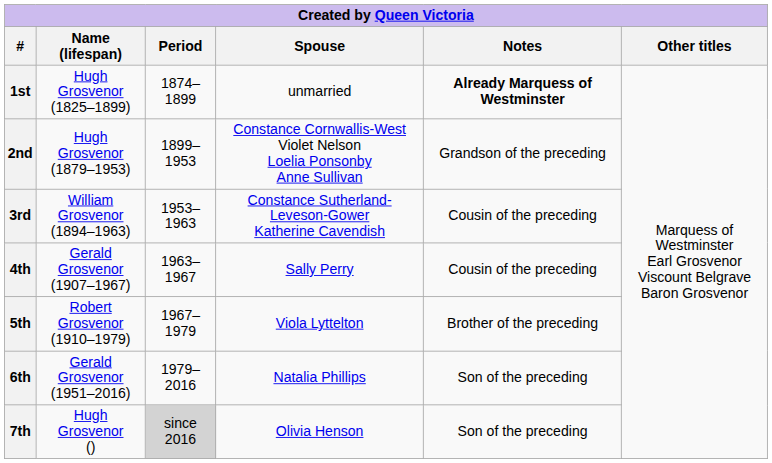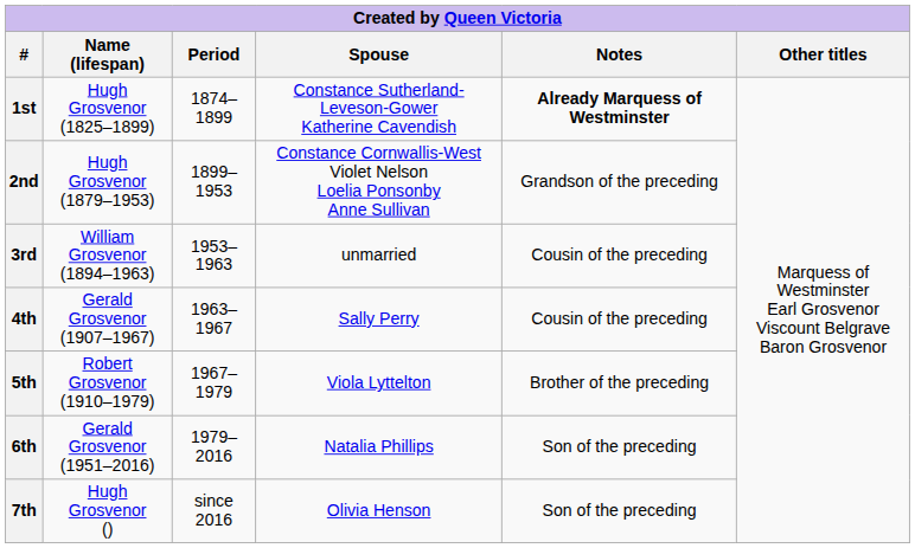1st | Spouse: unmarried -> Constance Sutherland-Leveson-Gower Katherine Cavendish
3rd | Spouse: Constance Sutherland-Leveson-Gower Katherine Cavendish -> unmarried
7th | Period: lightgrey background -> no background
